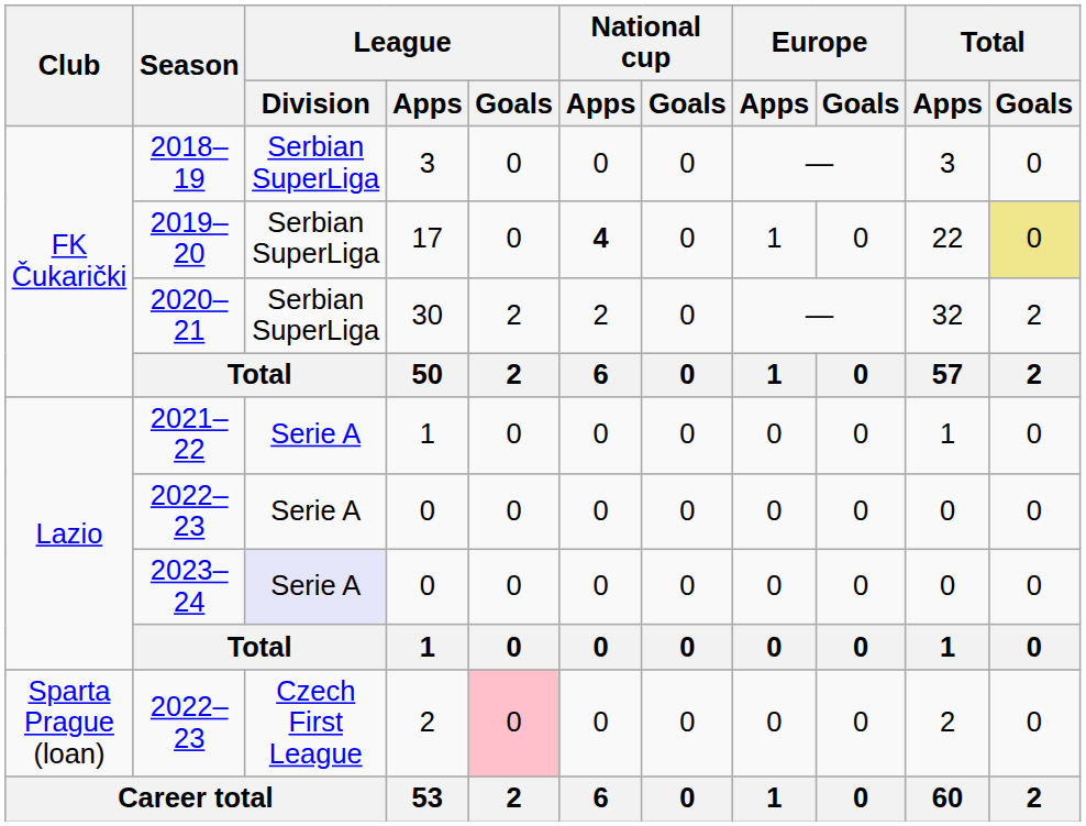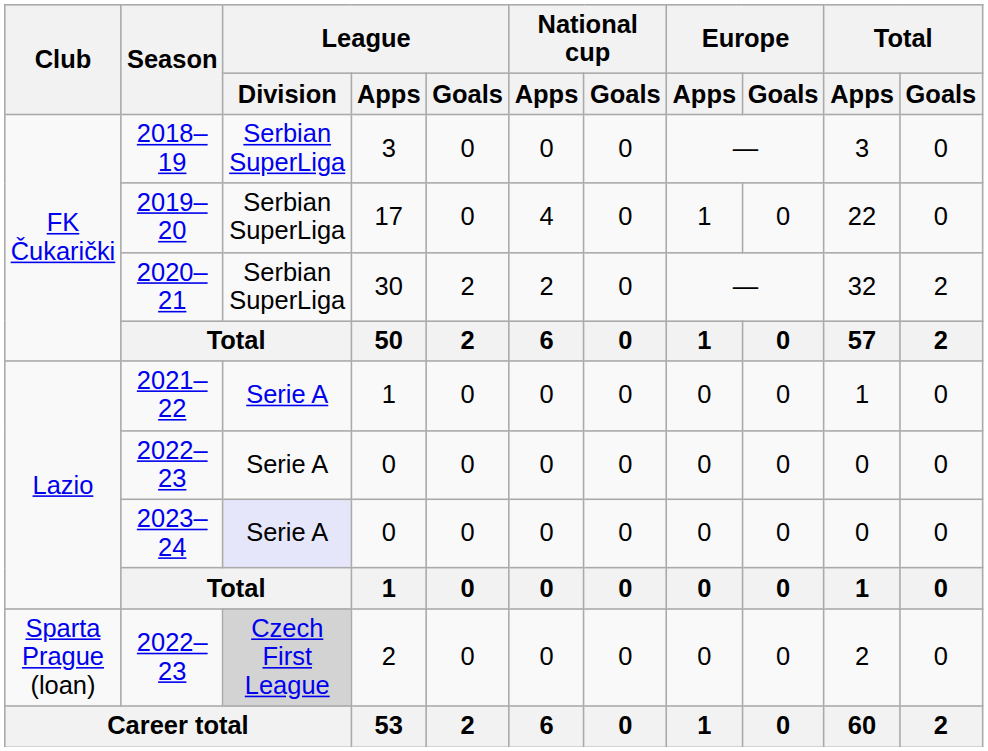2019–20 | National cup / Apps: bold -> normal
2019–20 | Total / Goals: khaki background -> no background
2022–23 / 2 | League / Division: no background -> lightgrey background
2022–23 / 2 | League / Goals: pink background -> no background
